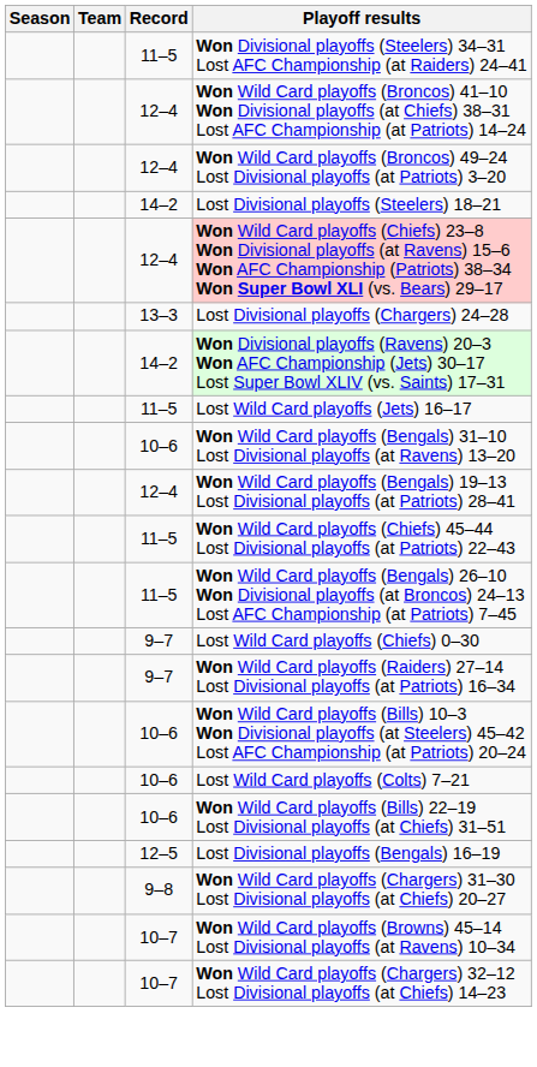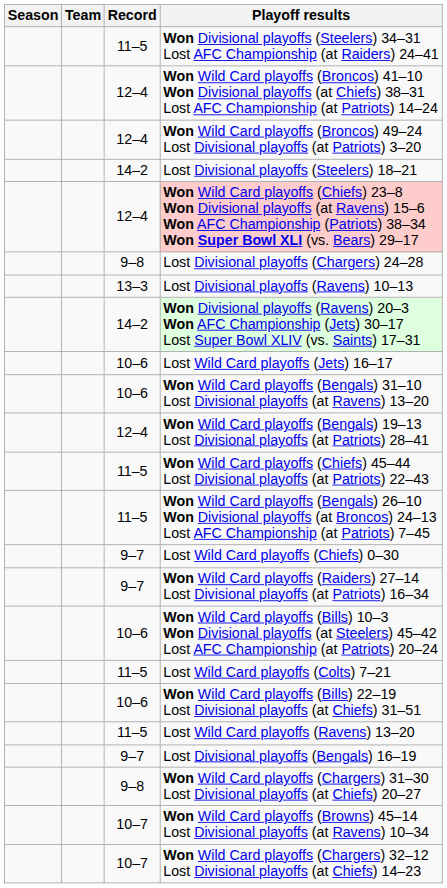Lost Divisional playoffs (Chargers) 24–28 | Record: 13–3 -> 9–8
+ row: 13–3 | Lost Divisional playoffs (Ravens) 10–13
Lost Wild Card playoffs (Jets) 16–17 | Record: 11–5 -> 10–6
Lost Wild Card playoffs (Colts) 7–21 | Record: 10–6 -> 11–5
+ row: 11–5 | Lost Wild Card playoffs (Ravens) 13–20
Lost Divisional playoffs (Bengals) 16–19 | Record: 12–5 -> 9–7
